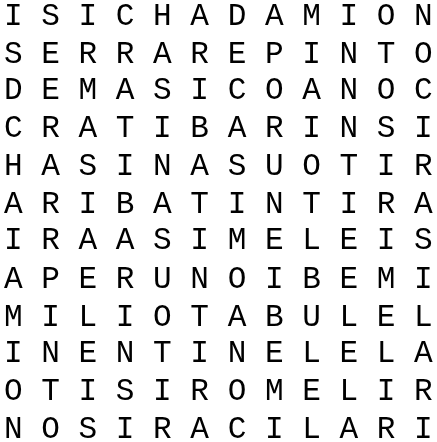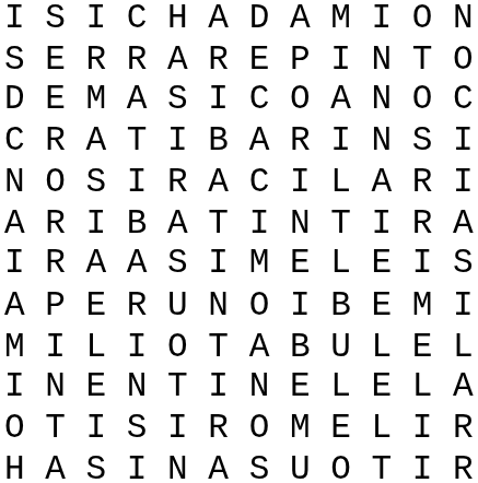row 5 | column 1: H A S I N A S U O T I R -> N O S I R A C I L A R I
row 12 | column 1: N O S I R A C I L A R I -> H A S I N A S U O T I R
